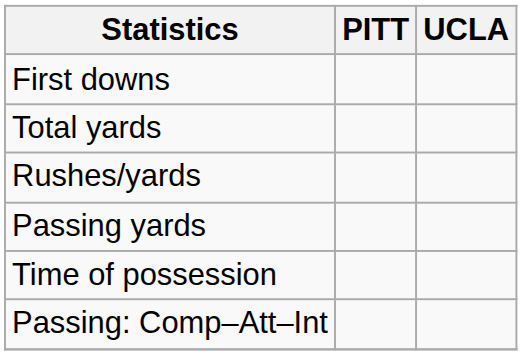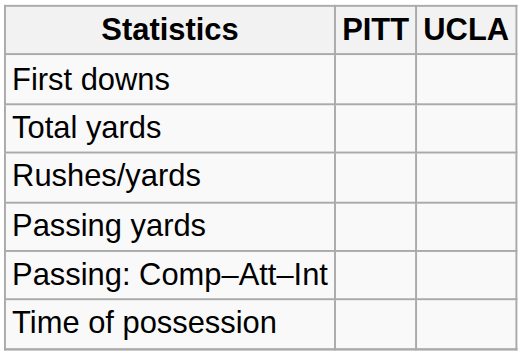rows swapped: Passing: Comp–Att–Int <-> Time of possession
